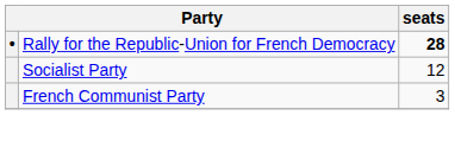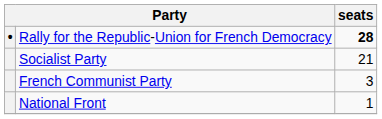Socialist Party | seats: 12 -> 21
+ row: National Front | 1
